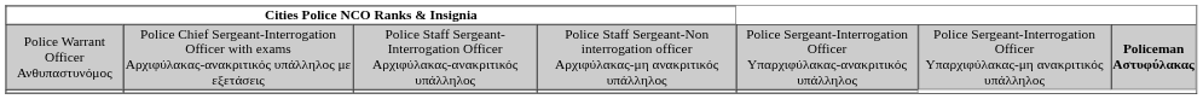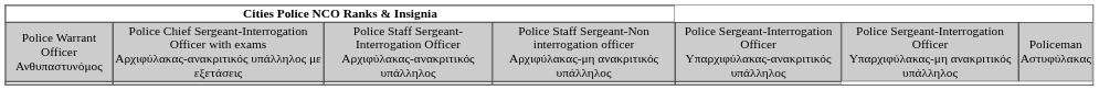Police Warrant Officer Ανθυπαστυνόμος | column 7: bold -> normal
